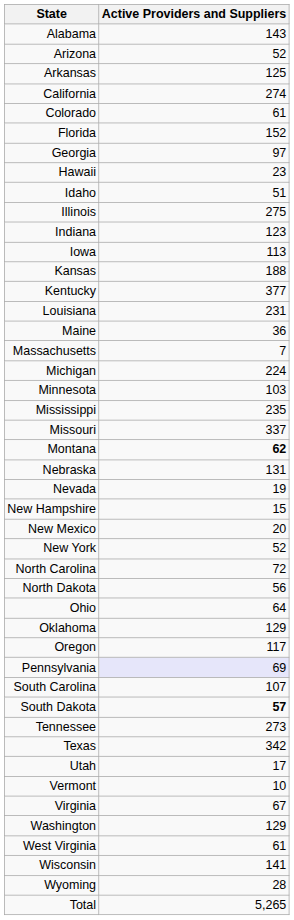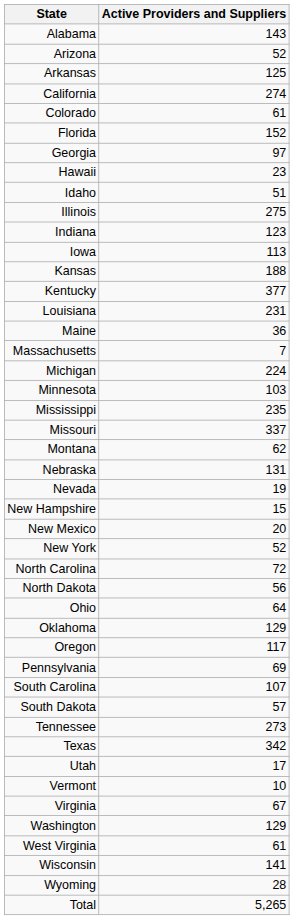Montana | Active Providers and Suppliers: bold -> normal
Pennsylvania | Active Providers and Suppliers: lavender background -> no background
South Dakota | Active Providers and Suppliers: bold -> normal
